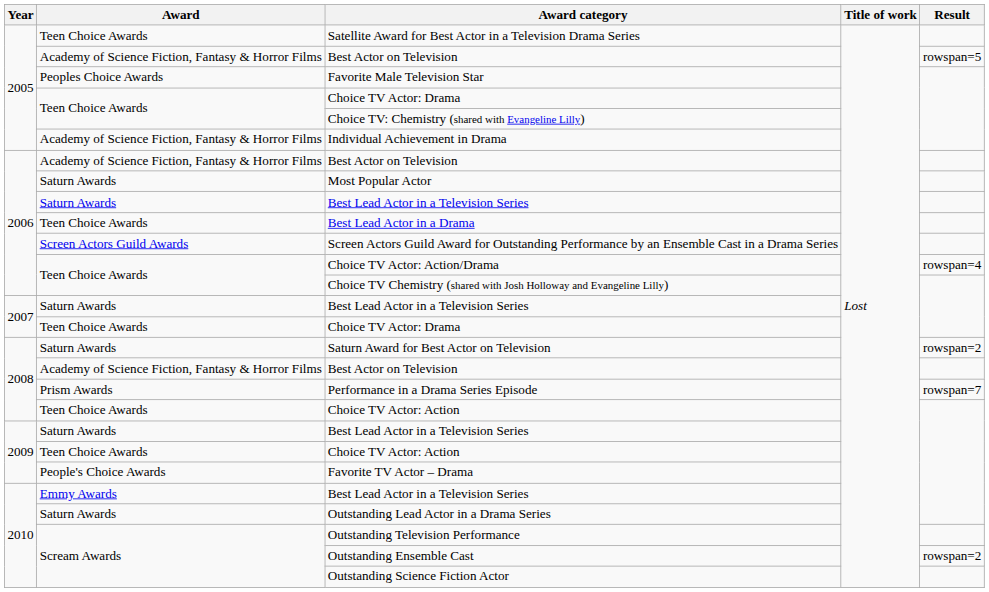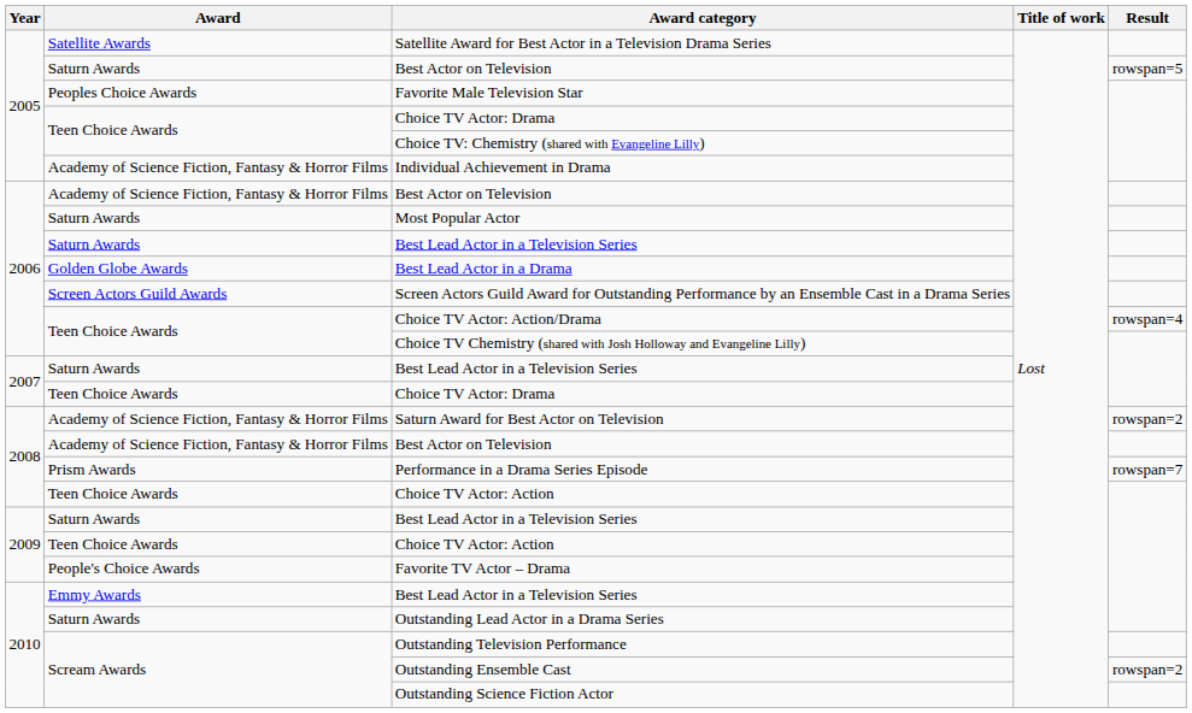Satellite Award for Best Actor in a Television Drama Series | Award: Teen Choice Awards -> Satellite Awards
2005 / Best Actor on Television | Award: Academy of Science Fiction, Fantasy & Horror Films -> Saturn Awards
Best Lead Actor in a Drama | Award: Teen Choice Awards -> Golden Globe Awards
Saturn Award for Best Actor on Television | Award: Saturn Awards -> Academy of Science Fiction, Fantasy & Horror Films
